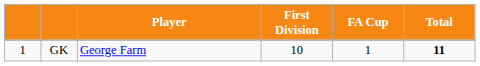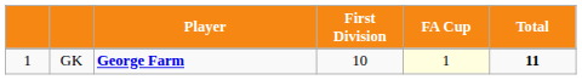GK | Player: normal -> bold
GK | FA Cup: no background -> lightyellow background
